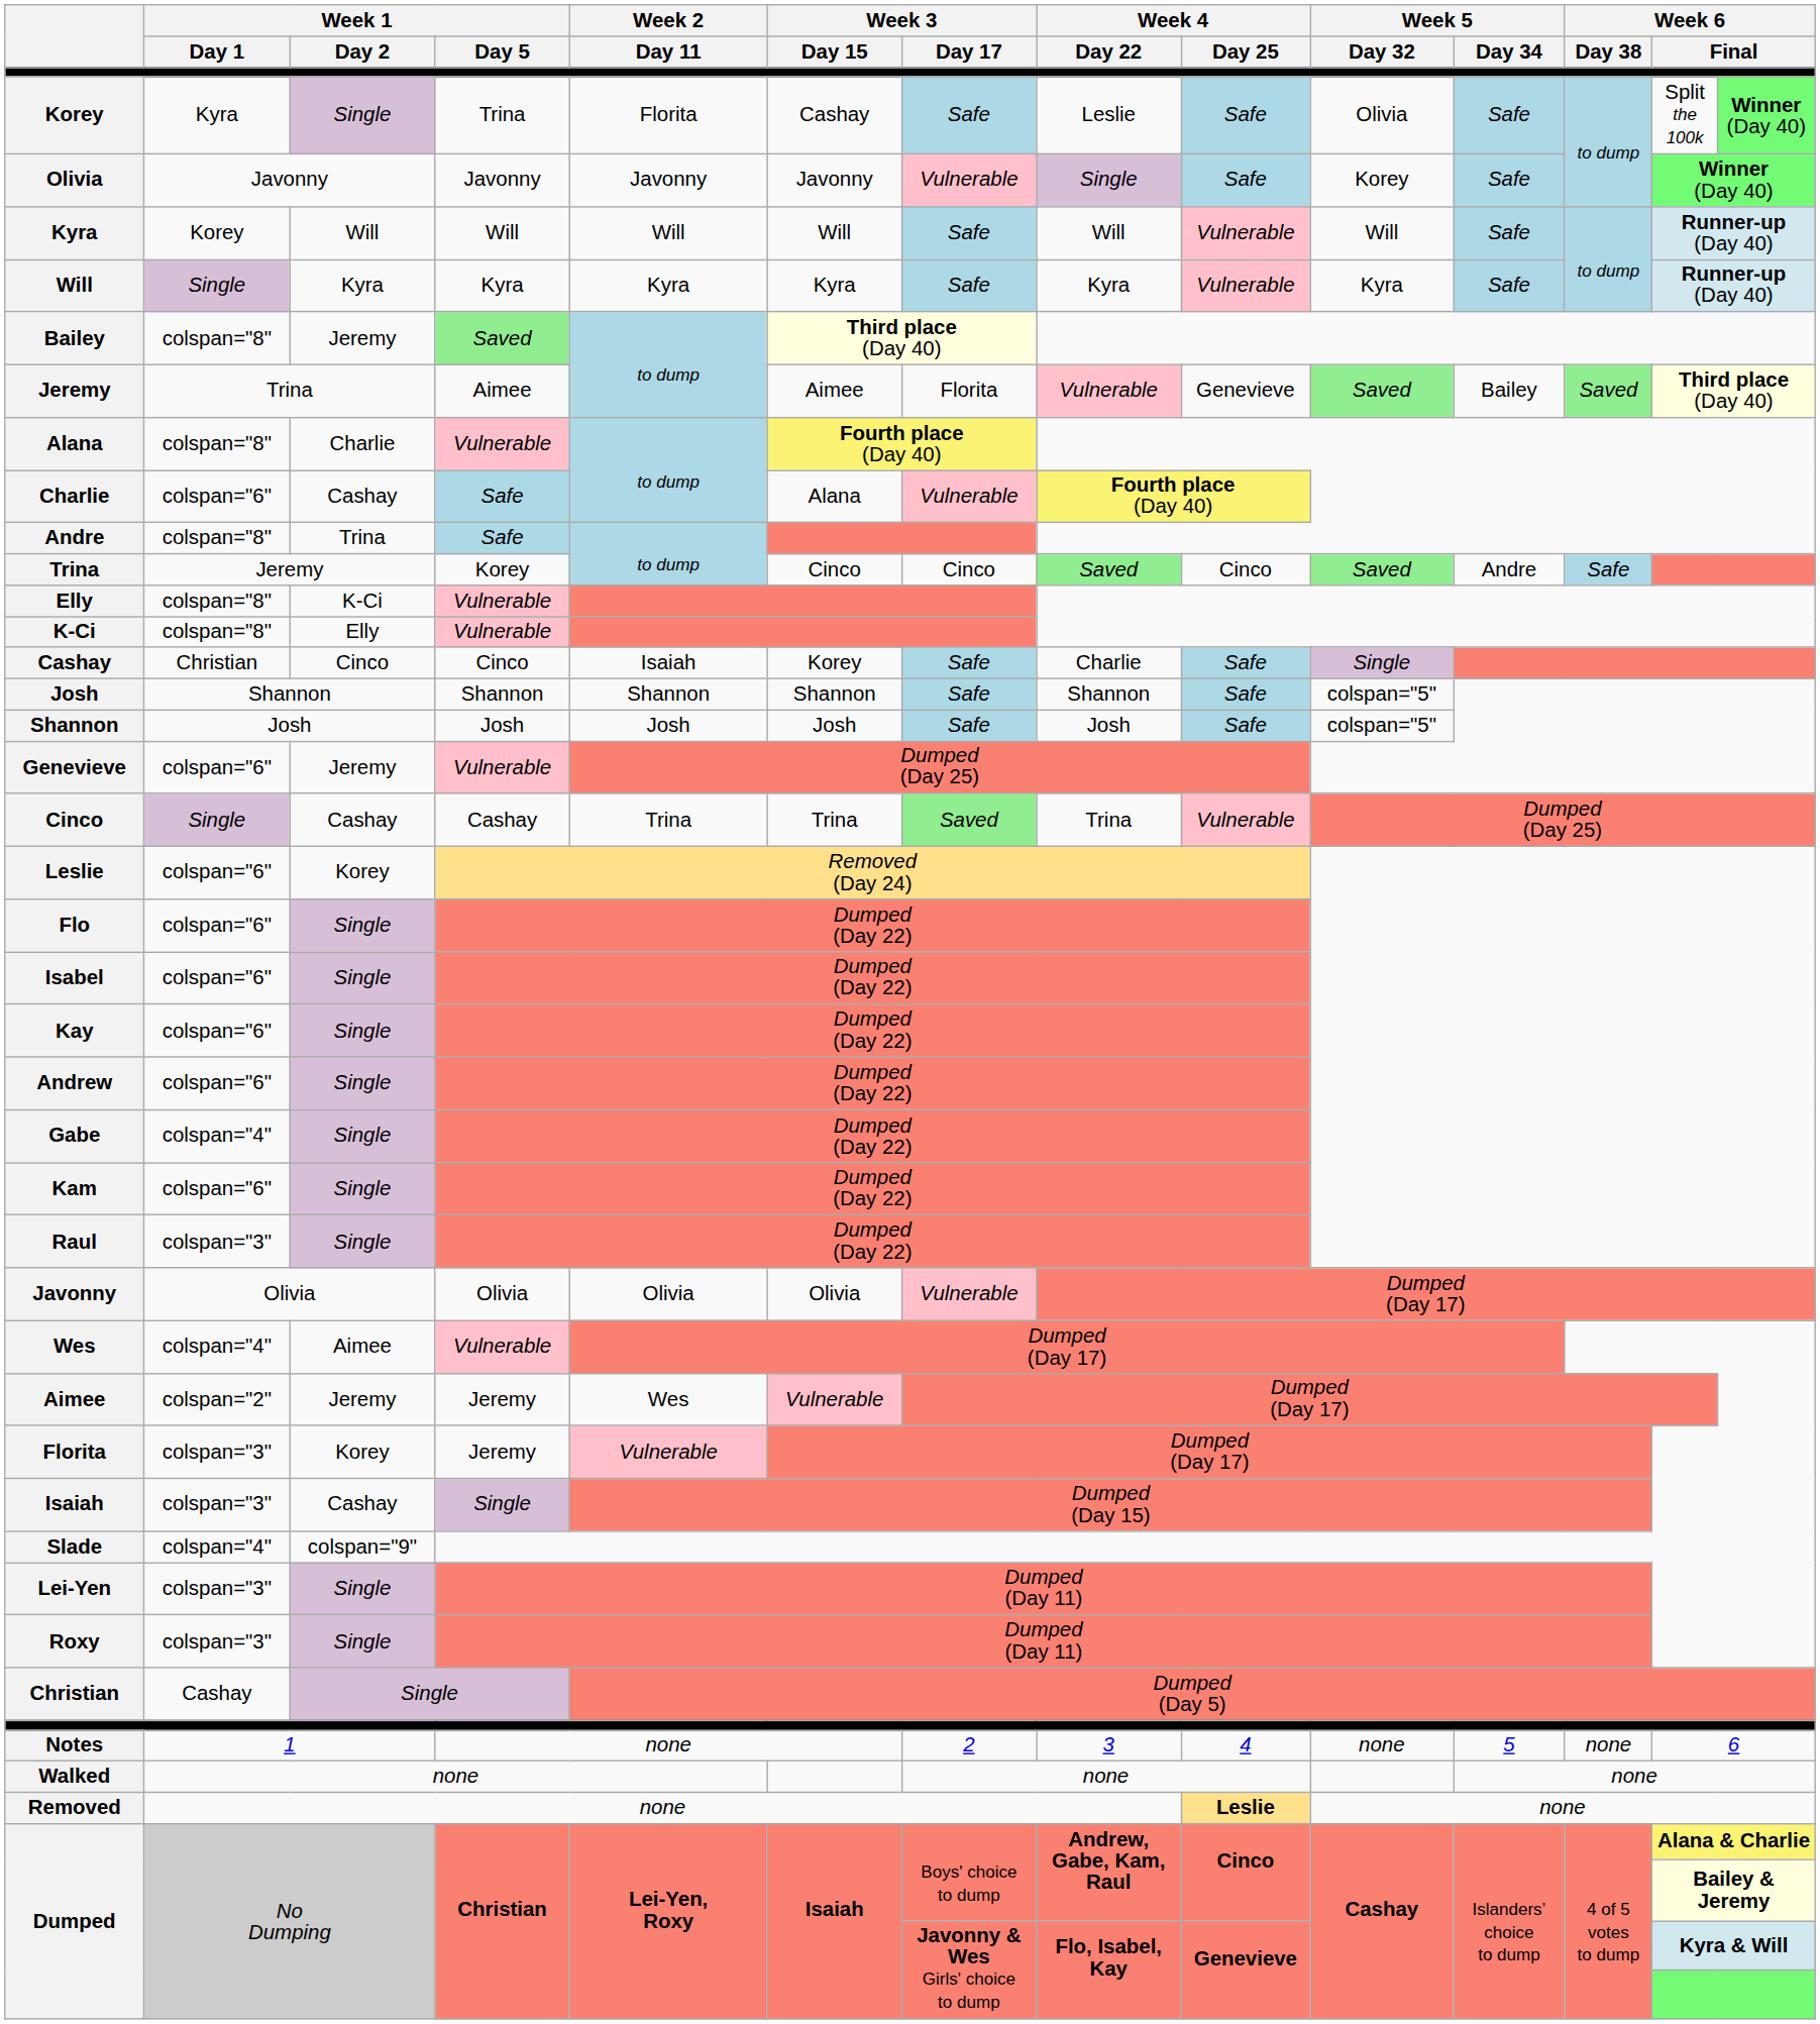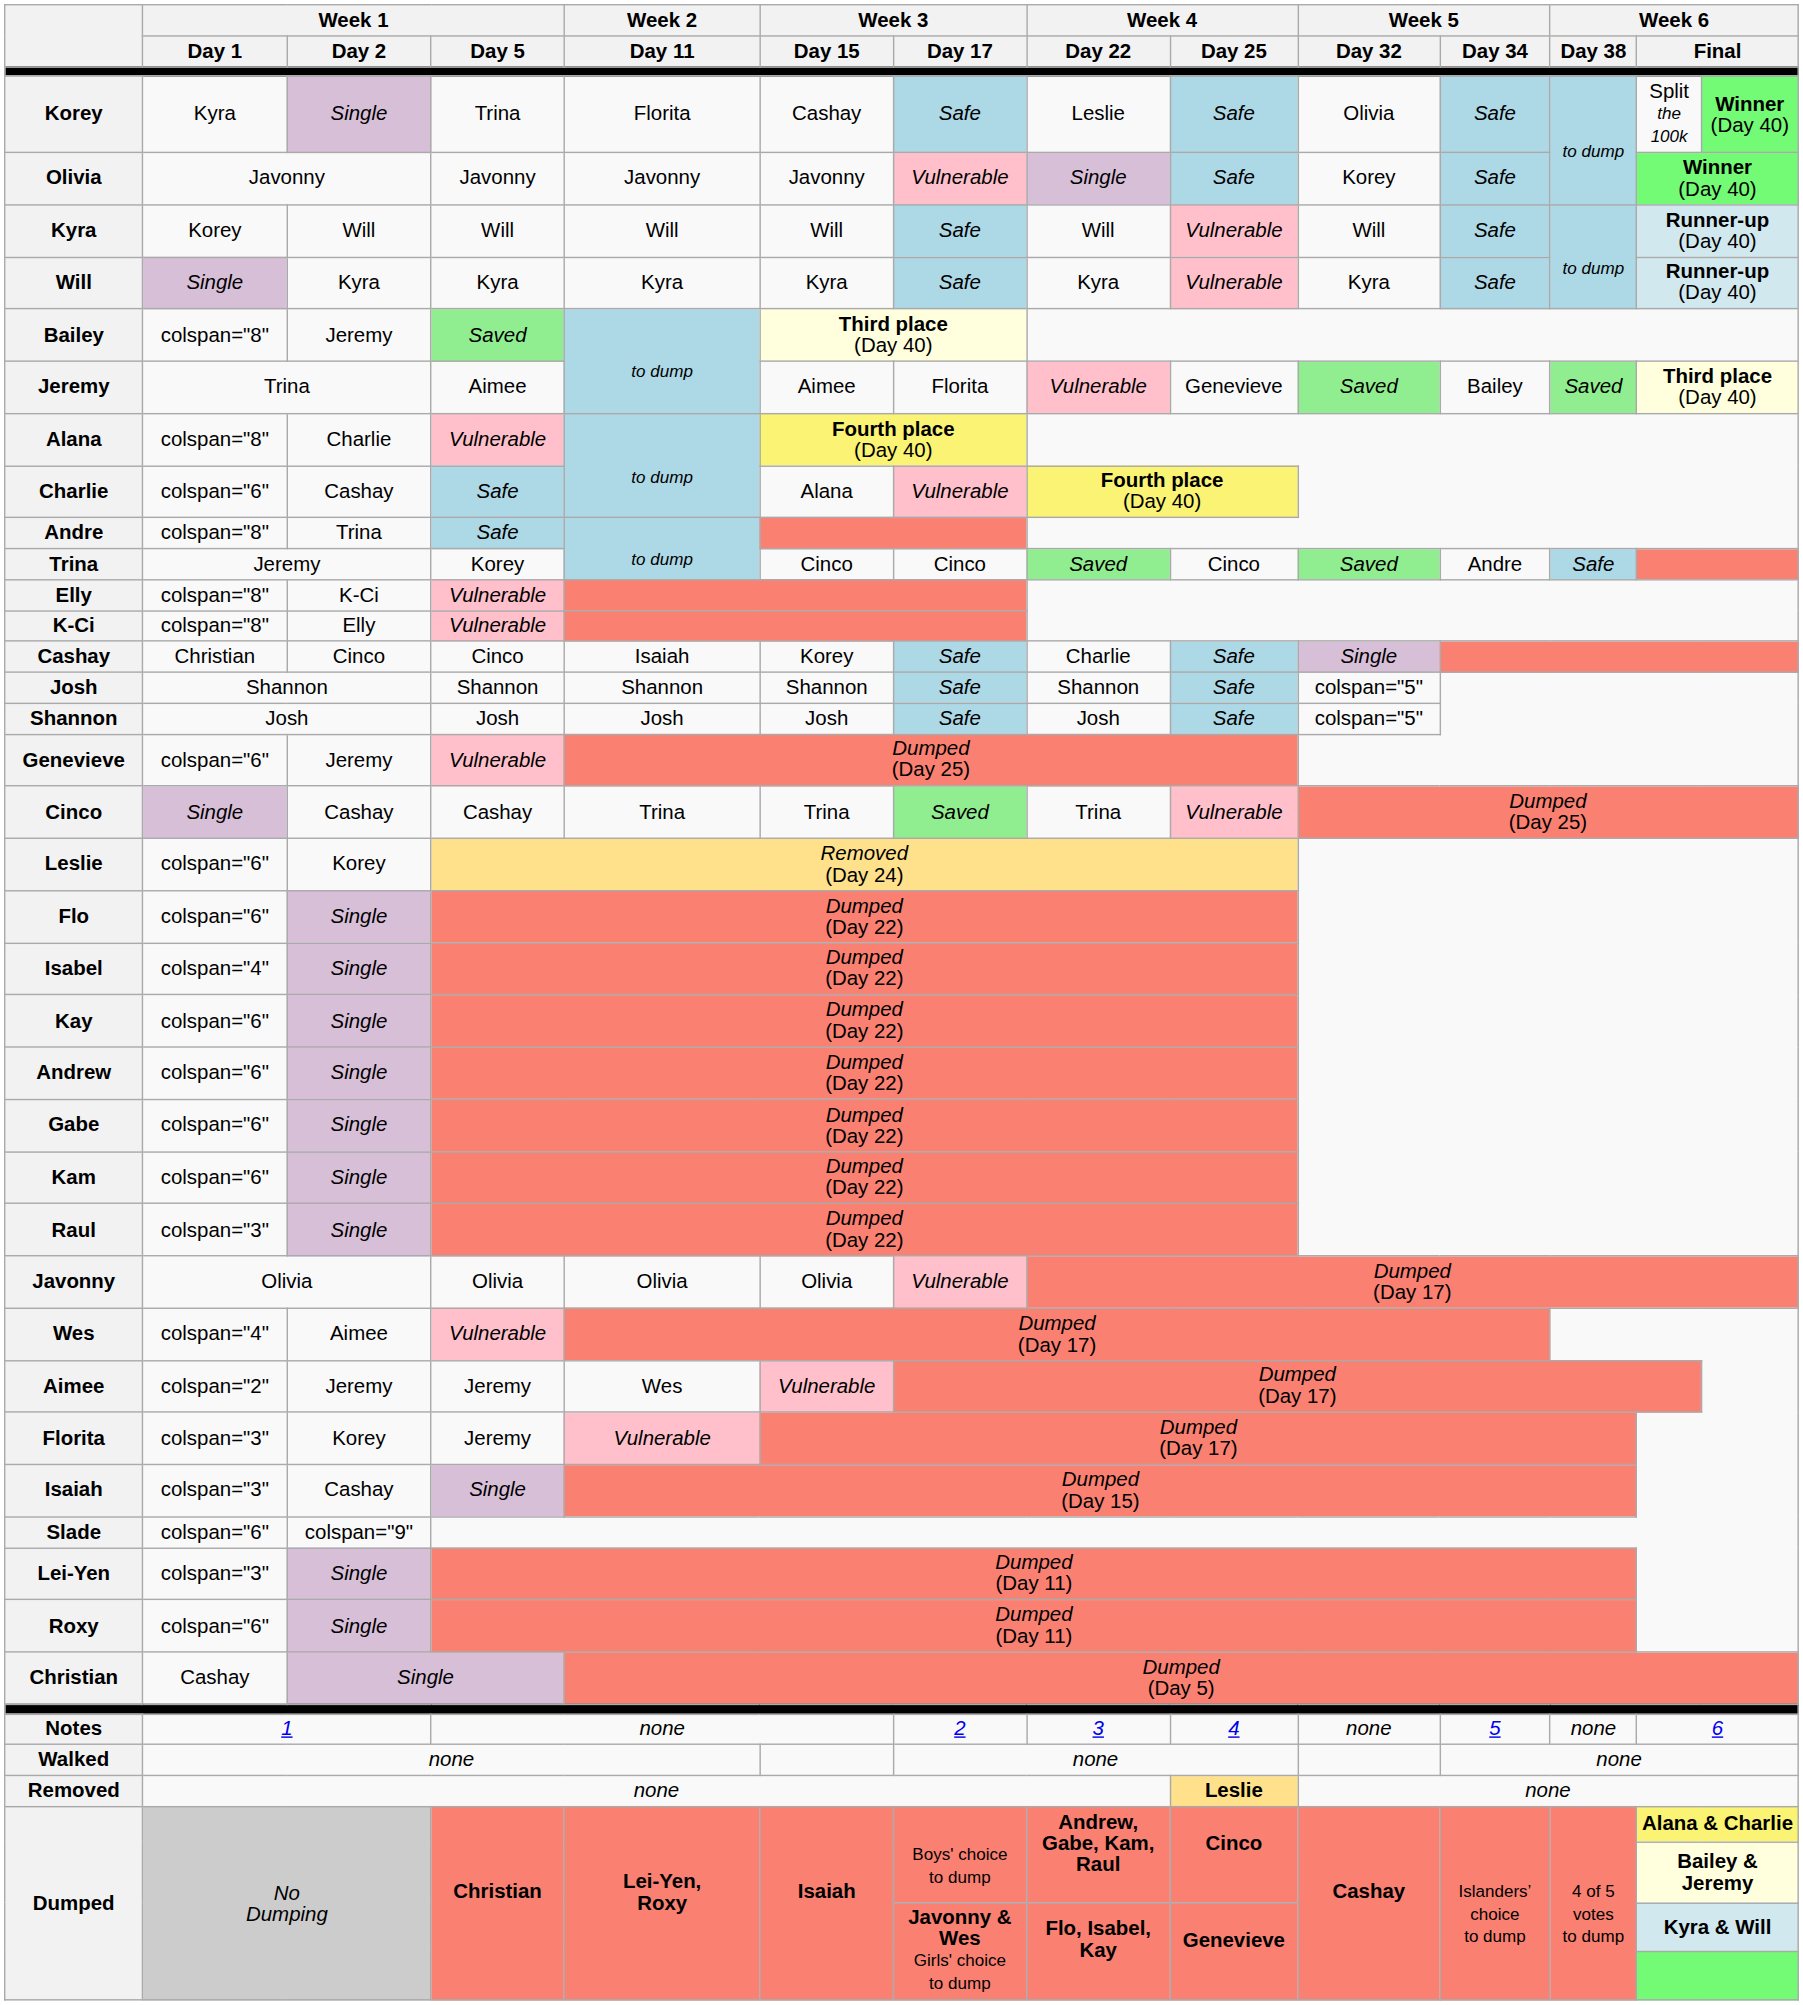Isabel | Week 1 / Day 1: colspan="6" -> colspan="4"
Gabe | Week 1 / Day 1: colspan="4" -> colspan="6"
Slade | Week 1 / Day 1: colspan="4" -> colspan="6"
Roxy | Week 1 / Day 1: colspan="3" -> colspan="6"
